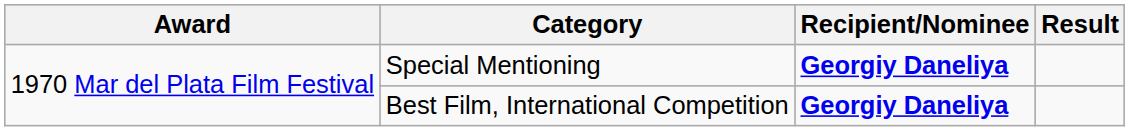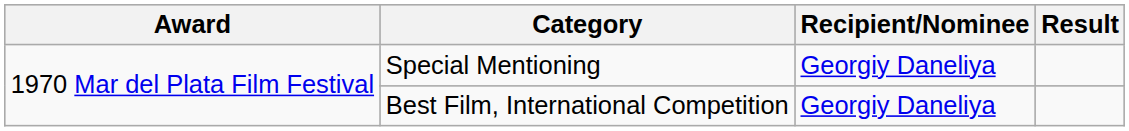Special Mentioning | Recipient/Nominee: bold -> normal
Best Film, International Competition | Recipient/Nominee: bold -> normal
